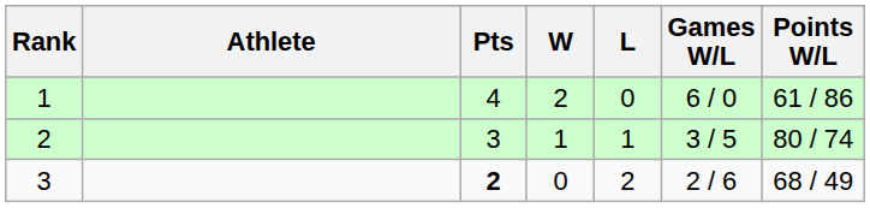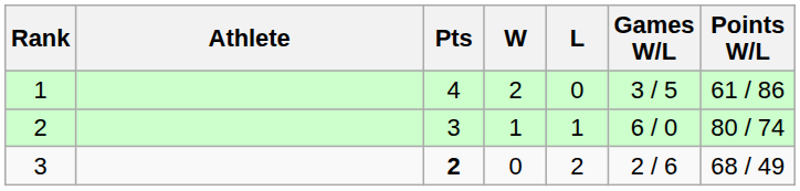row 2 | Games W/L: 6 / 0 -> 3 / 5
row 3 | Games W/L: 3 / 5 -> 6 / 0
